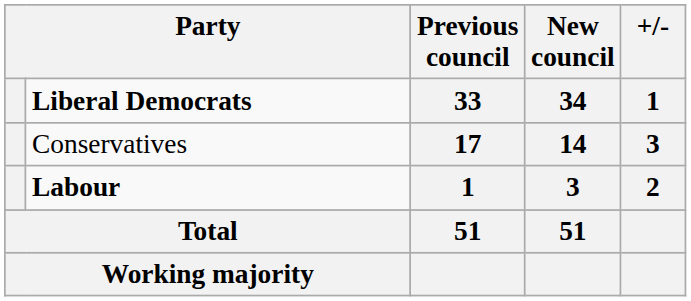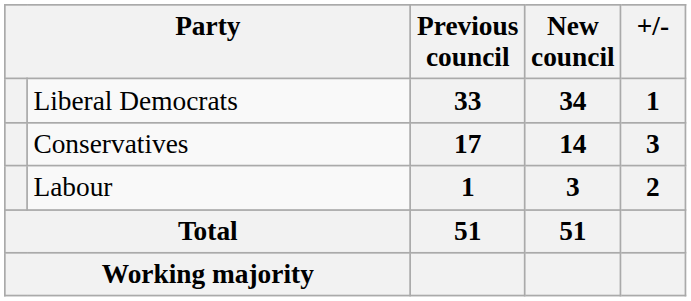Liberal Democrats | column 2: bold -> normal
Labour | column 2: bold -> normal
